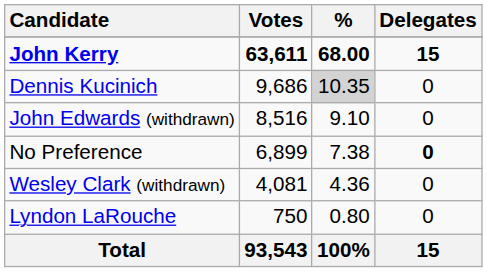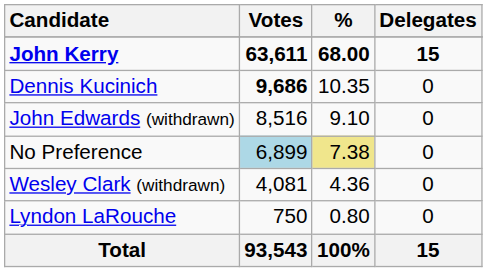Dennis Kucinich | Votes: normal -> bold
Dennis Kucinich | %: lightgrey background -> no background
No Preference | Votes: no background -> lightblue background
No Preference | %: no background -> khaki background
No Preference | Delegates: bold -> normal
